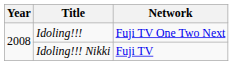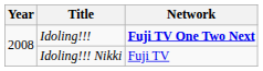Idoling!!! | Network: normal -> bold
